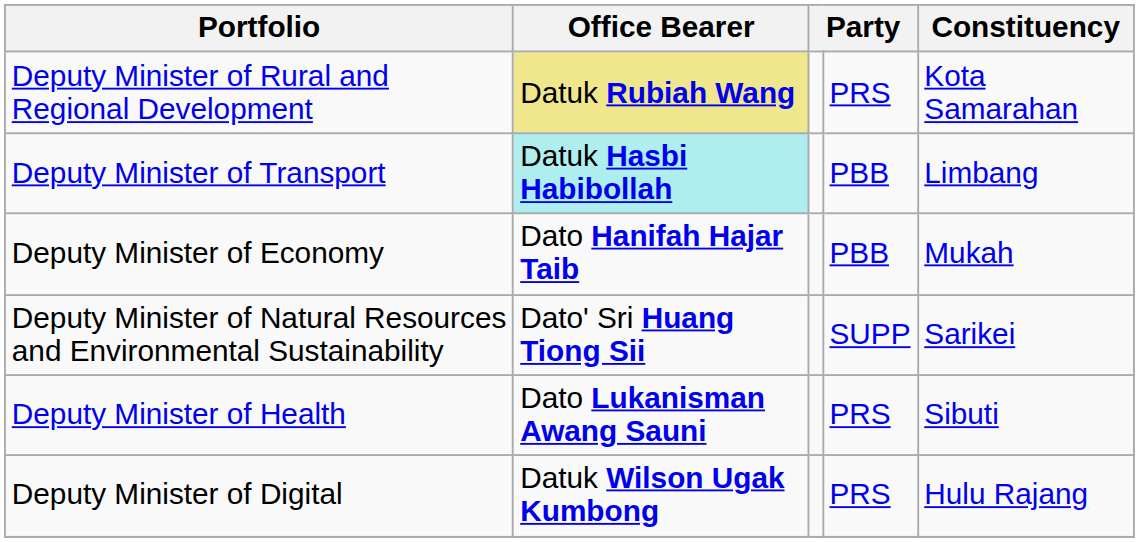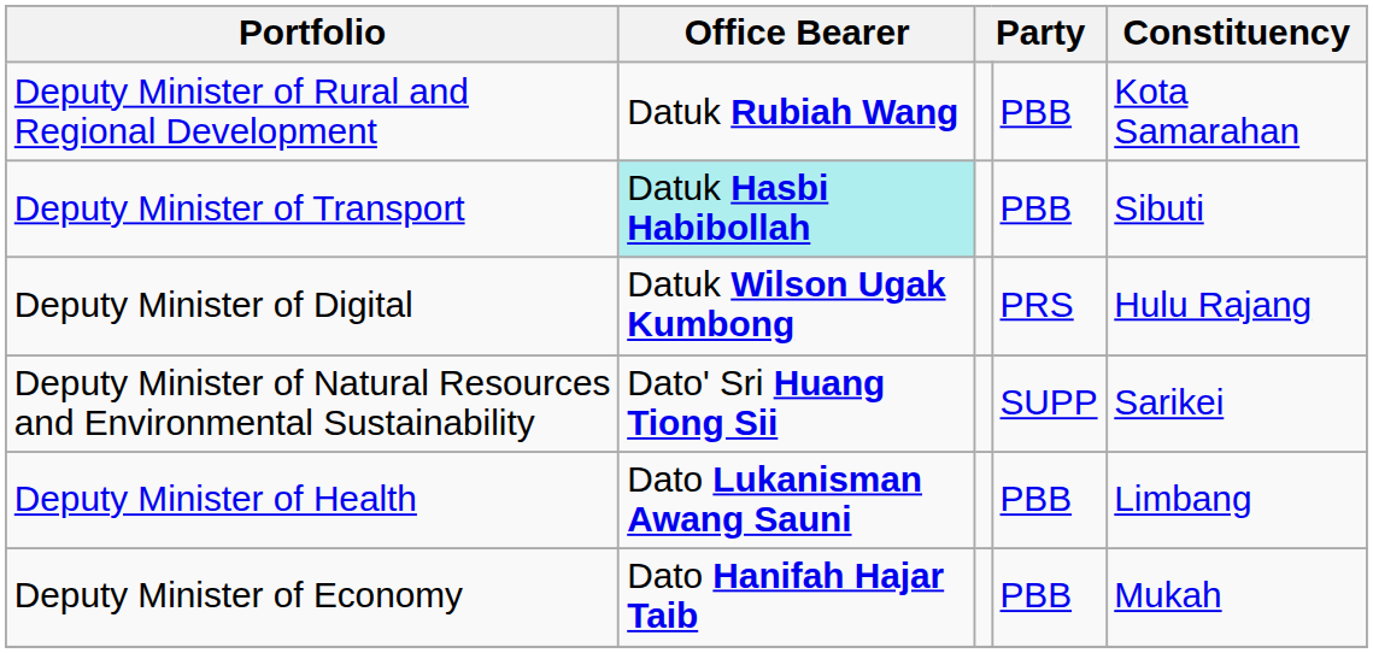Deputy Minister of Rural and Regional Development | Office Bearer: khaki background -> no background
Deputy Minister of Rural and Regional Development | column 4: PRS -> PBB
Deputy Minister of Transport | Constituency: Limbang -> Sibuti
rows swapped: Deputy Minister of Economy <-> Deputy Minister of Digital
Deputy Minister of Health | column 4: PRS -> PBB
Deputy Minister of Health | Constituency: Sibuti -> Limbang
